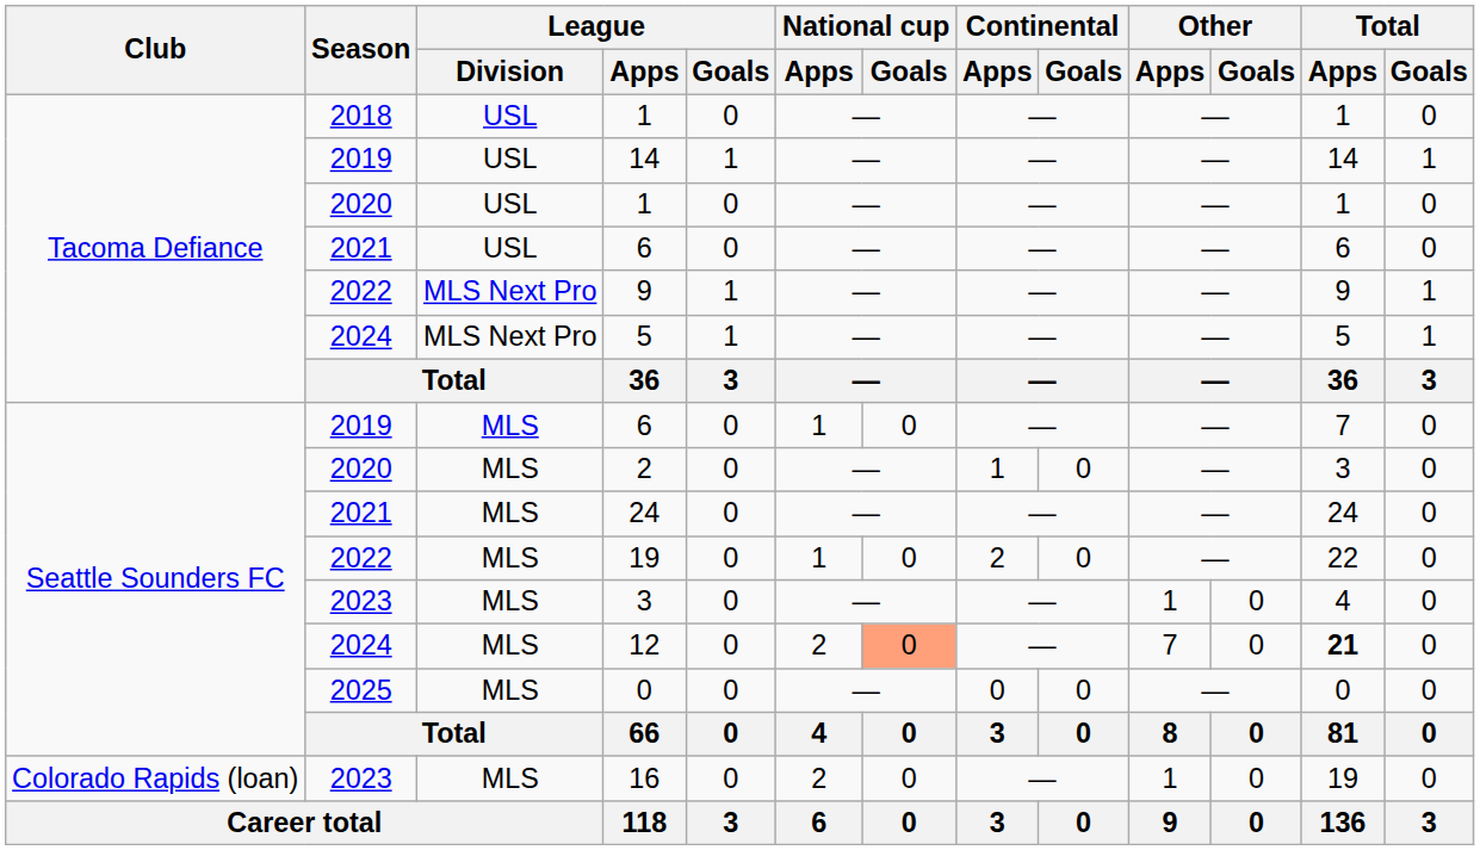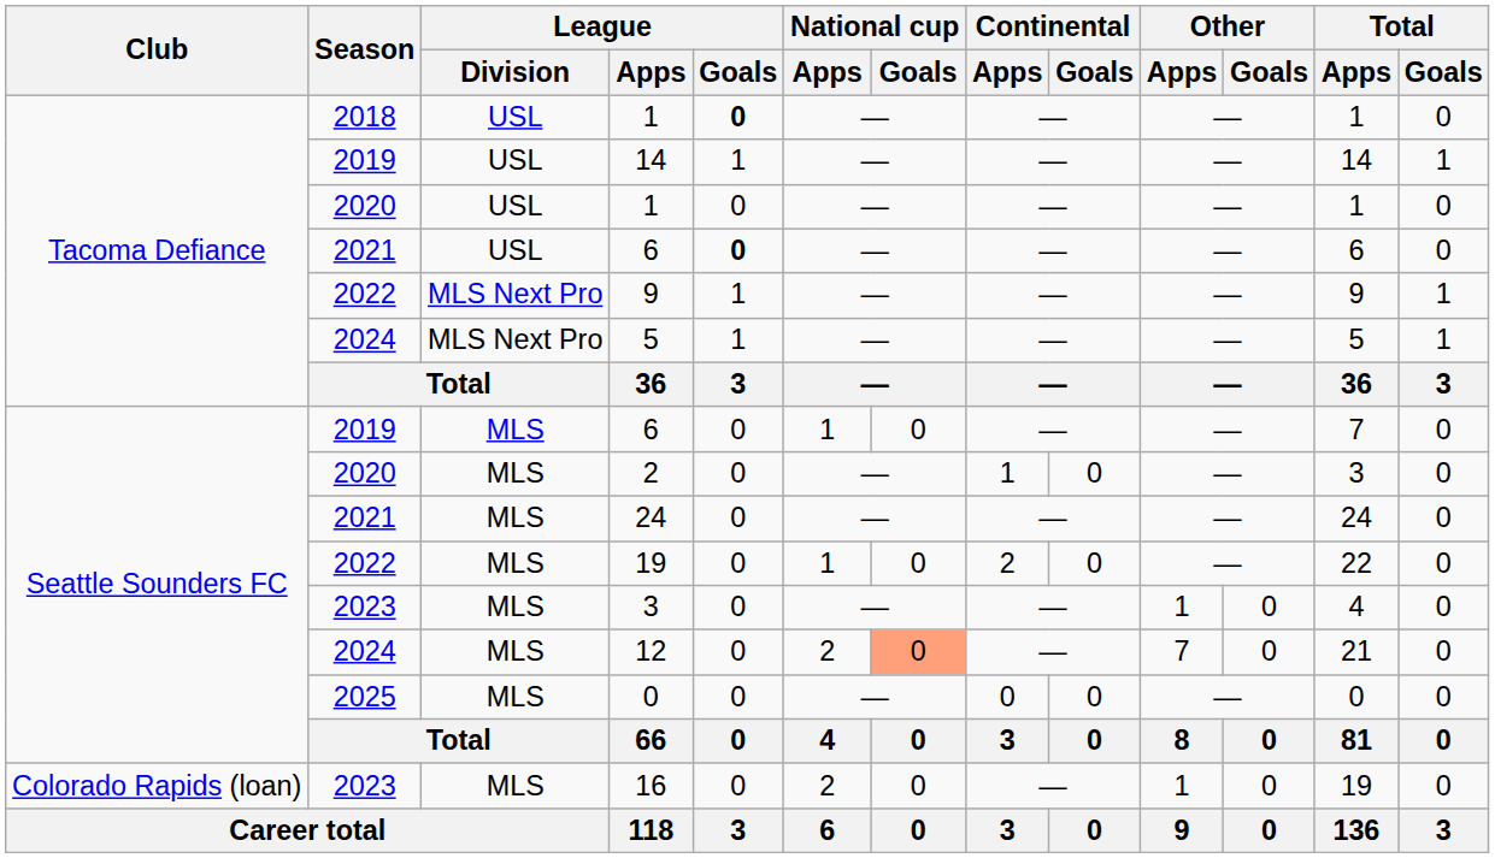2018 / 1 | League / Goals: normal -> bold
2021 / 6 | League / Goals: normal -> bold
12 | Total / Apps: bold -> normal
